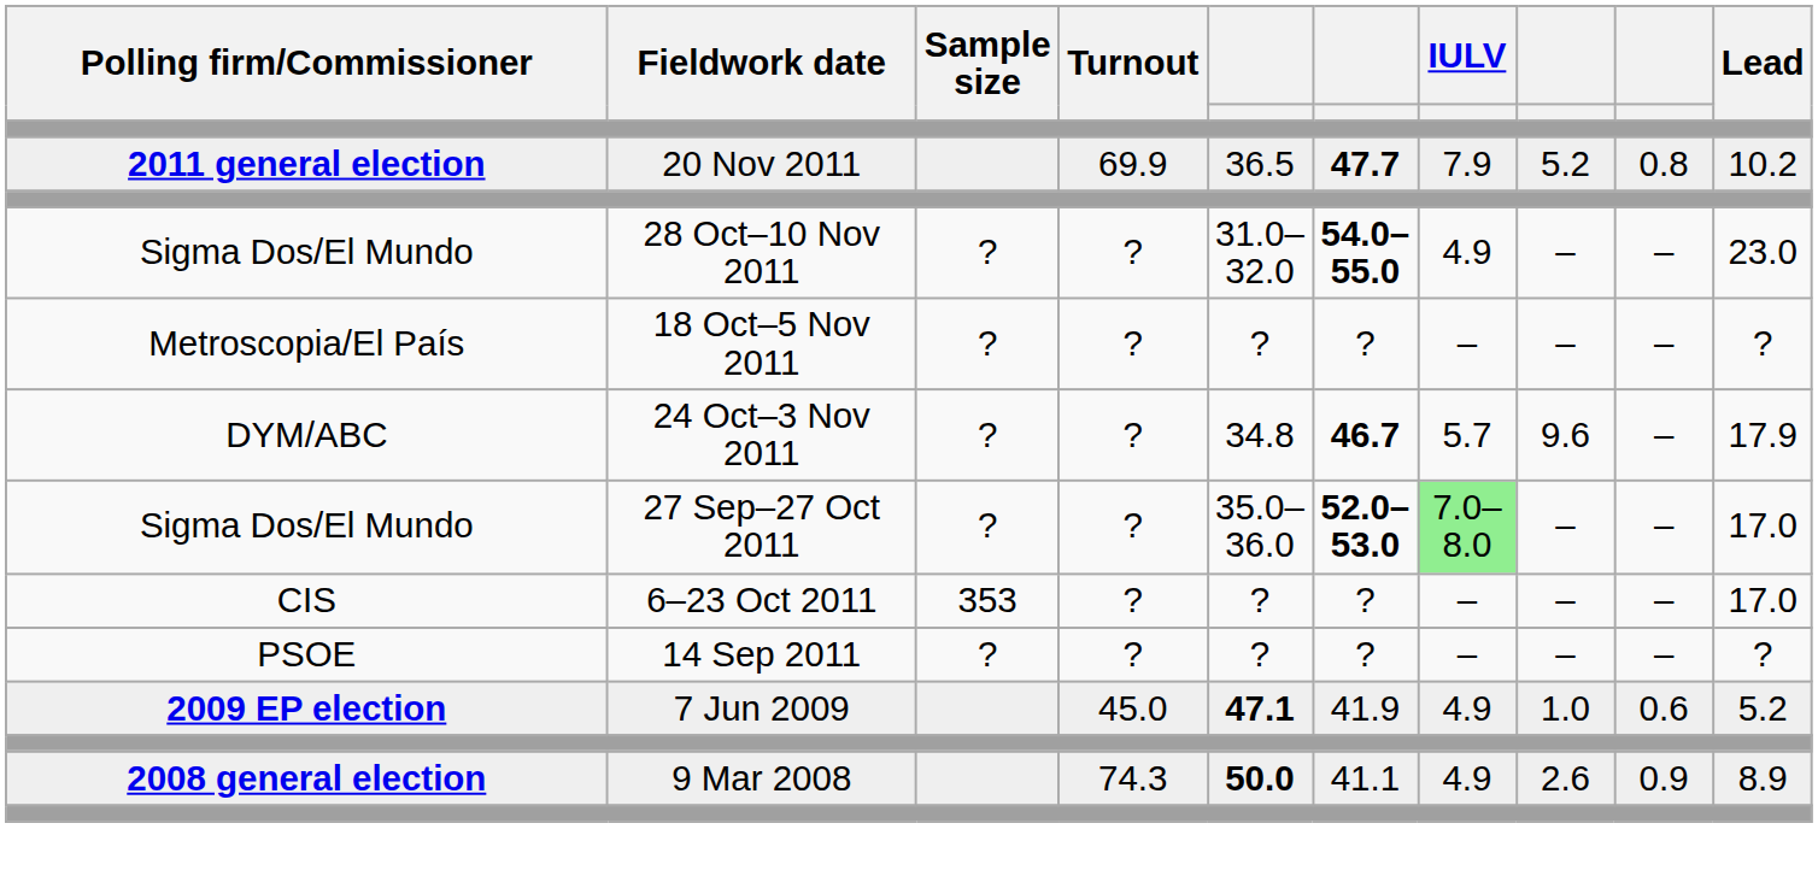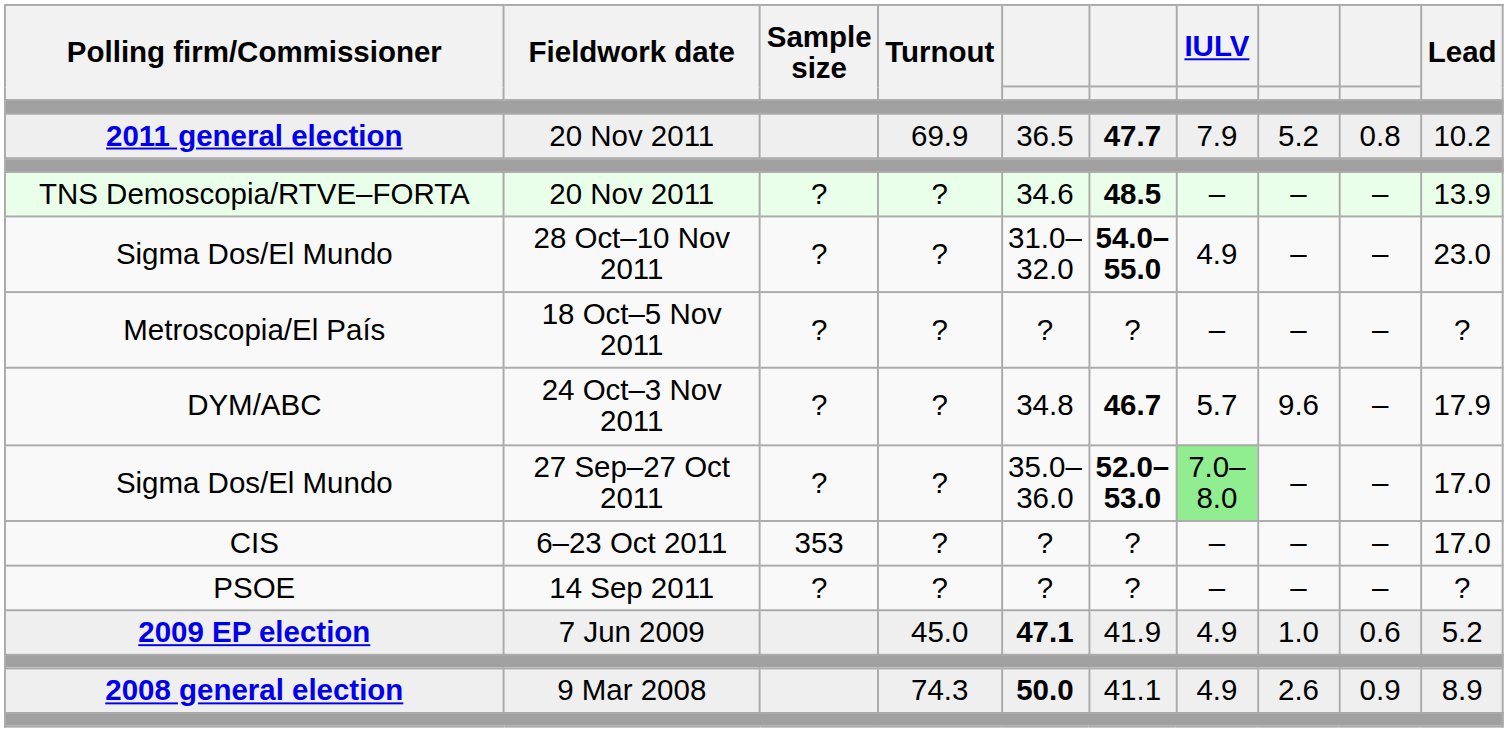+ row: TNS Demoscopia/RTVE–FORTA | 20 Nov 2011 | ? | ? | 34.6 | 48.5 | – | – | – | 13.9
